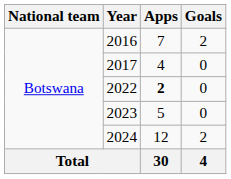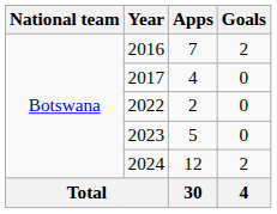2022 | Apps: bold -> normal
